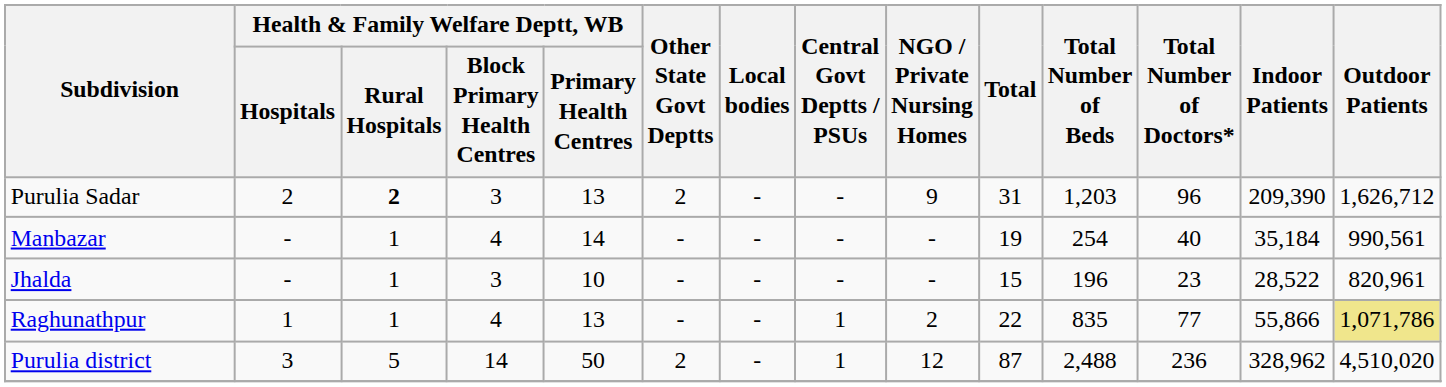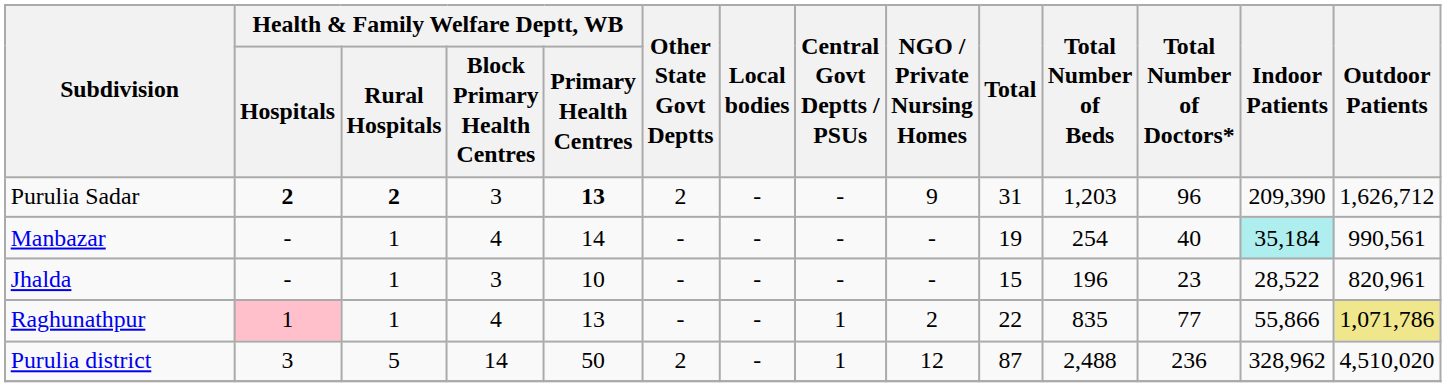Purulia Sadar | Health & Family Welfare Deptt, WB / Hospitals: normal -> bold
Purulia Sadar | Health & Family Welfare Deptt, WB / Primary Health Centres: normal -> bold
Manbazar | Indoor Patients: no background -> paleturquoise background
Raghunathpur | Health & Family Welfare Deptt, WB / Hospitals: no background -> pink background
